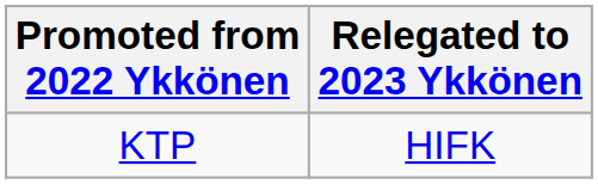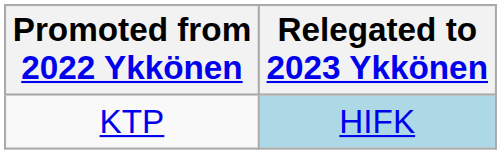KTP | Relegated to 2023 Ykkönen: no background -> lightblue background
